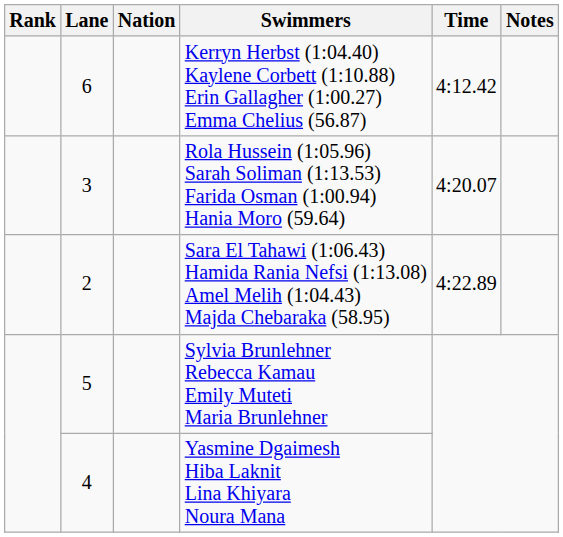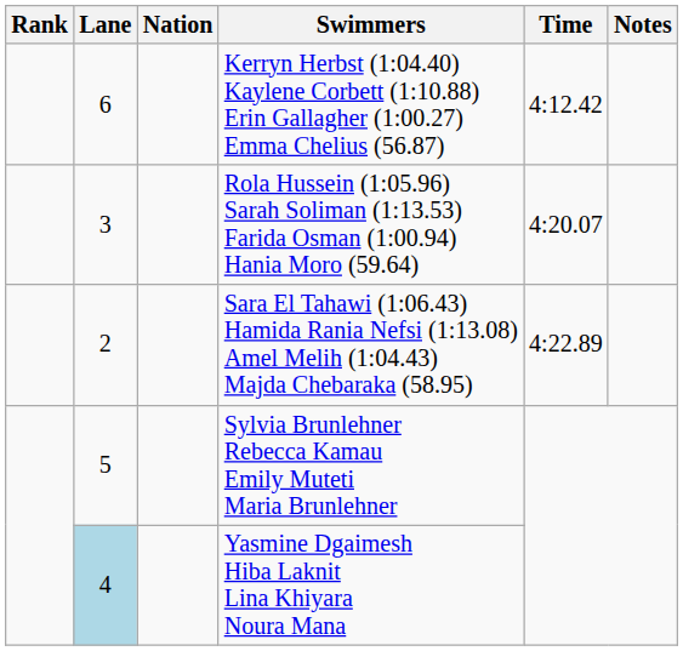Yasmine Dgaimesh Hiba Laknit Lina Khiyara Noura Mana | Lane: no background -> lightblue background
